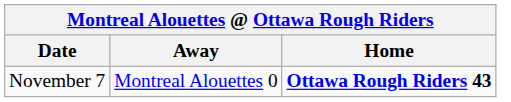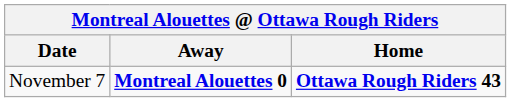November 7 | Away: normal -> bold
